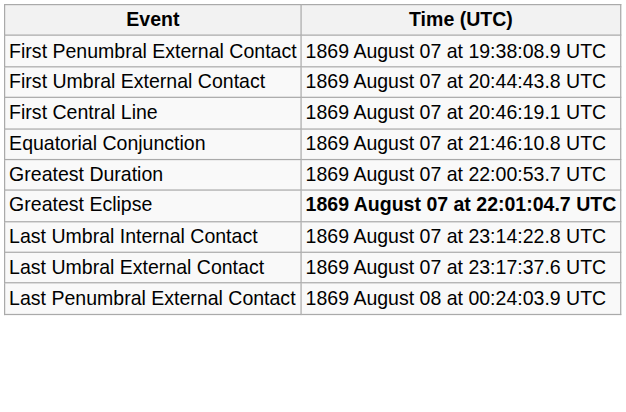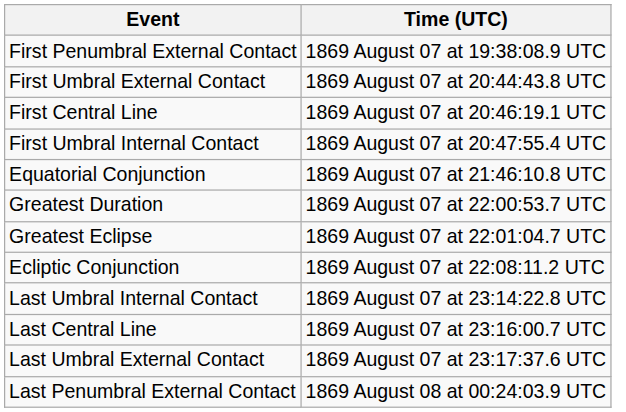+ row: First Umbral Internal Contact | 1869 August 07 at 20:47:55.4 UTC
Greatest Eclipse | Time (UTC): bold -> normal
+ row: Ecliptic Conjunction | 1869 August 07 at 22:08:11.2 UTC
+ row: Last Central Line | 1869 August 07 at 23:16:00.7 UTC
